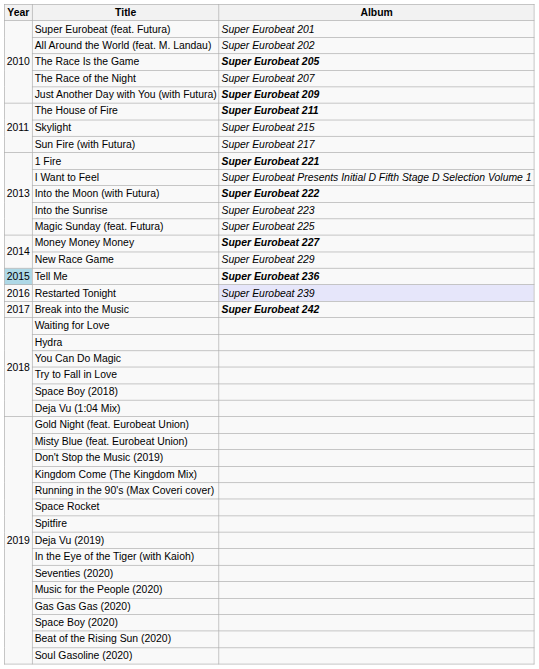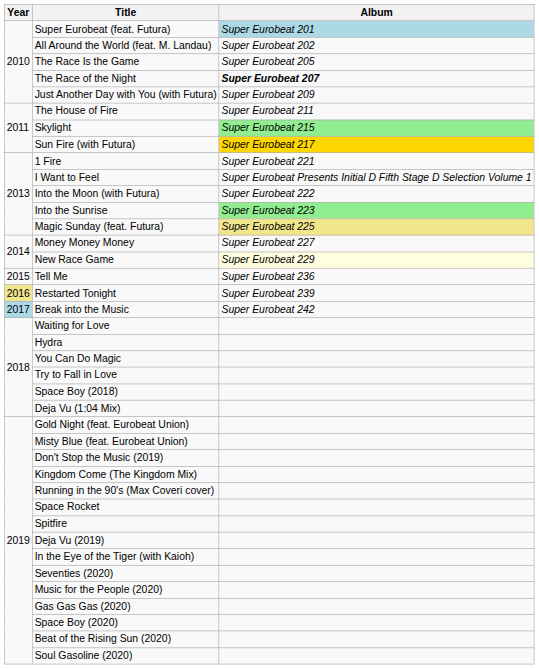Super Eurobeat (feat. Futura) | Album: no background -> lightblue background
The Race Is the Game | Album: bold -> normal
The Race of the Night | Album: normal -> bold
Just Another Day with You (with Futura) | Album: bold -> normal
The House of Fire | Album: bold -> normal
Skylight | Album: no background -> lightgreen background
Sun Fire (with Futura) | Album: no background -> gold background
1 Fire | Album: bold -> normal
Into the Moon (with Futura) | Album: bold -> normal
Into the Sunrise | Album: no background -> lightgreen background
Magic Sunday (feat. Futura) | Album: no background -> khaki background
Money Money Money | Album: bold -> normal
New Race Game | Album: no background -> lightyellow background
Tell Me | Year: lightblue background -> no background
Tell Me | Album: bold -> normal
Restarted Tonight | Year: no background -> khaki background
Restarted Tonight | Album: lavender background -> no background
Break into the Music | Year: no background -> lightblue background
Break into the Music | Album: bold -> normal
